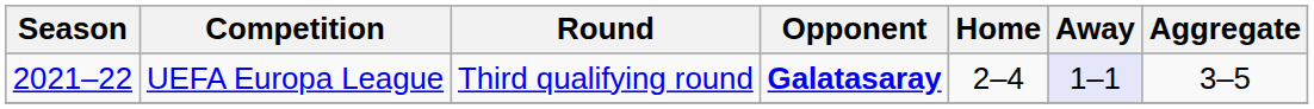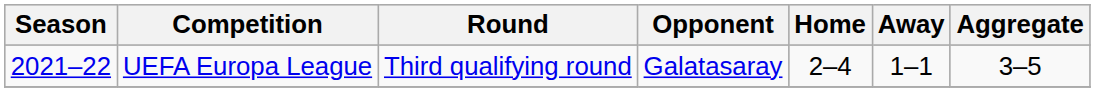UEFA Europa League | Opponent: bold -> normal
UEFA Europa League | Away: lavender background -> no background
